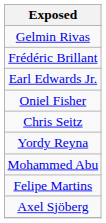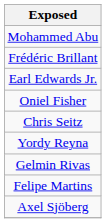row 2 | column 1: Gelmin Rivas -> Mohammed Abu
row 8 | column 1: Mohammed Abu -> Gelmin Rivas
